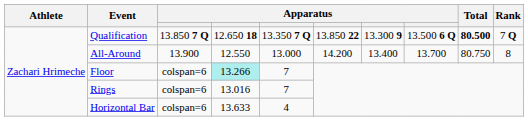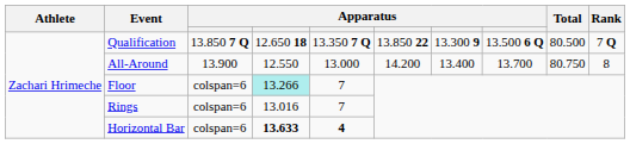Qualification | Total: bold -> normal
Horizontal Bar | column 4: normal -> bold
Horizontal Bar | column 5: normal -> bold
